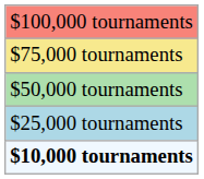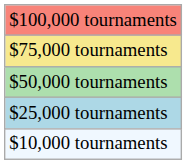row 5 | column 1: bold -> normal
